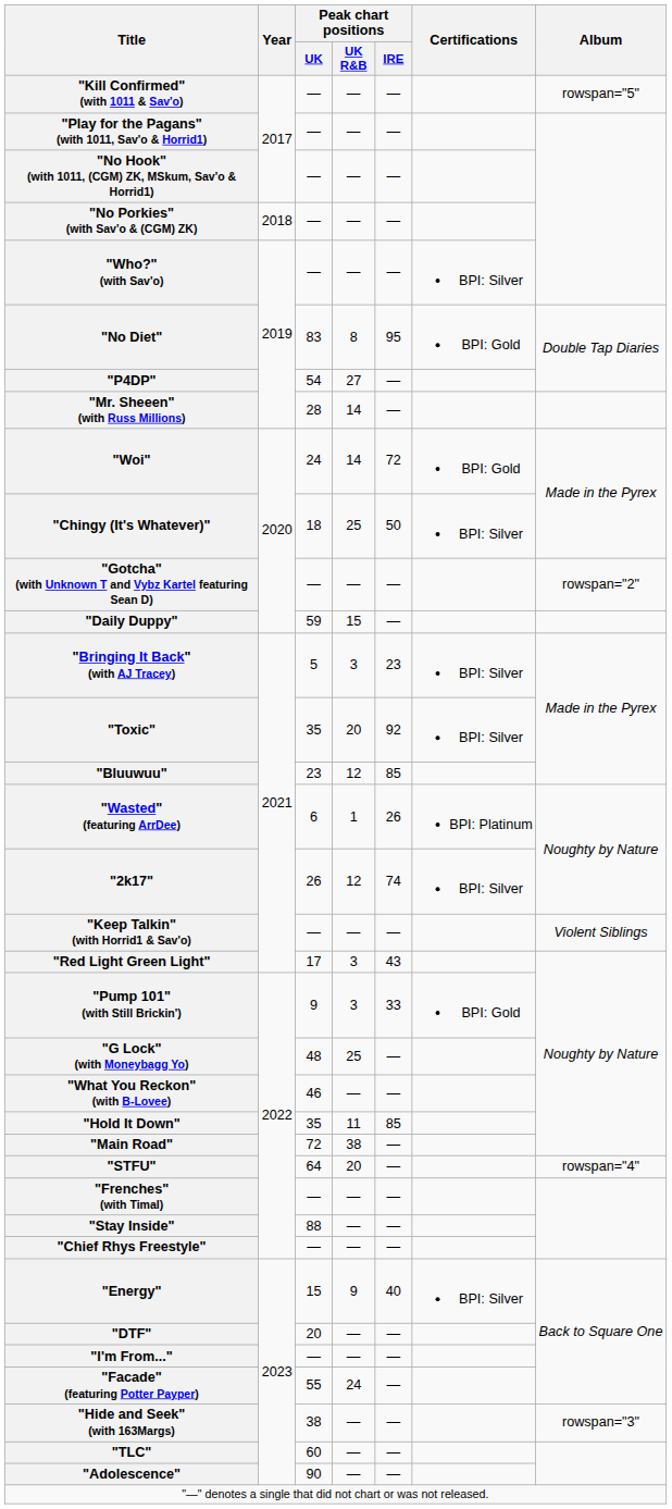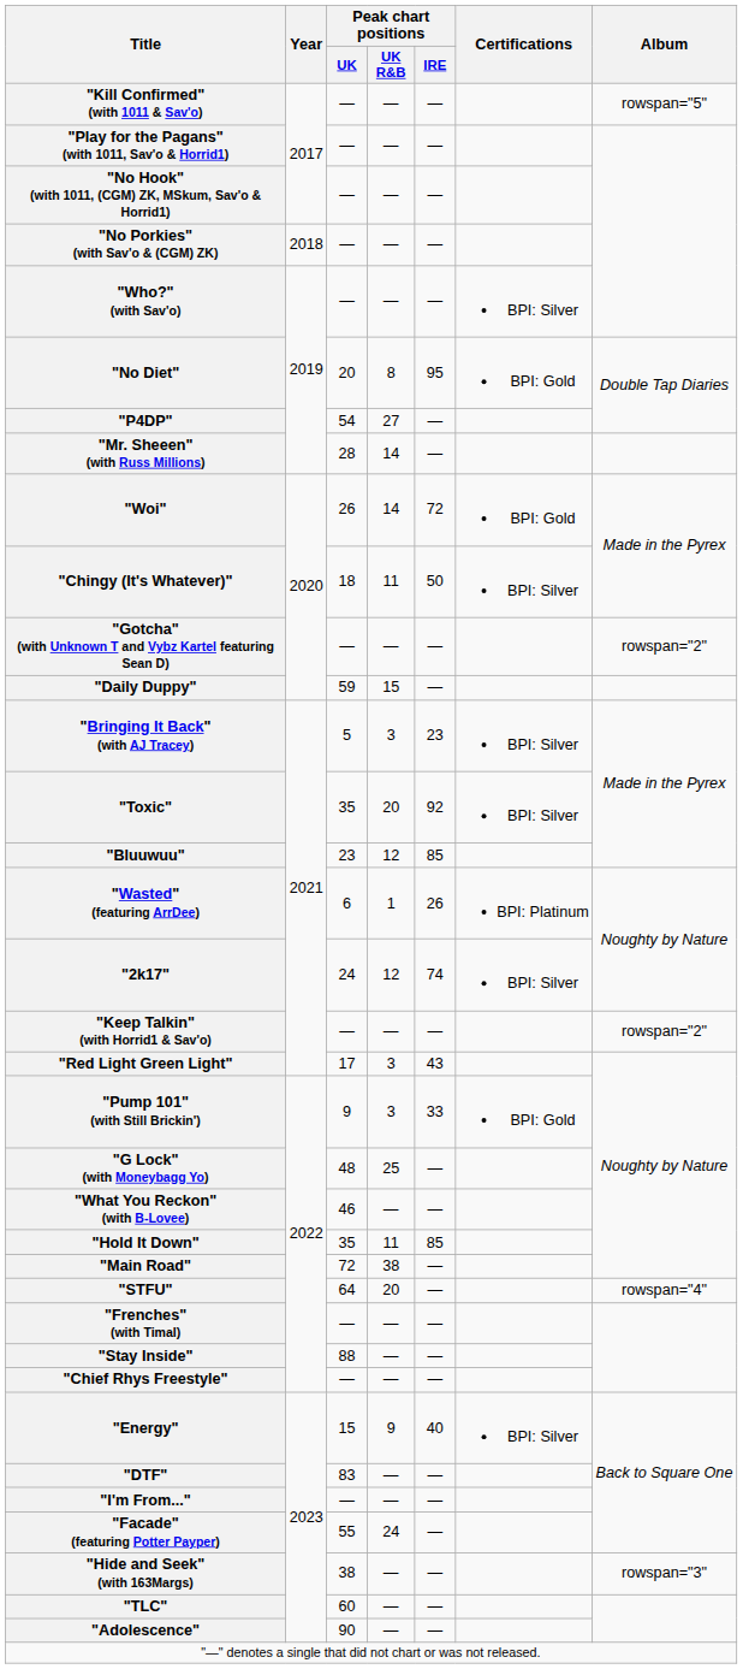"No Diet" | Peak chart positions / UK: 83 -> 20
"Woi" | Peak chart positions / UK: 24 -> 26
"Chingy (It's Whatever)" | Peak chart positions / UK R&B: 25 -> 11
"2k17" | Peak chart positions / UK: 26 -> 24
"Keep Talkin" (with Horrid1 & Sav'o) | Album: Violent Siblings -> rowspan="2"
"DTF" | Peak chart positions / UK: 20 -> 83
